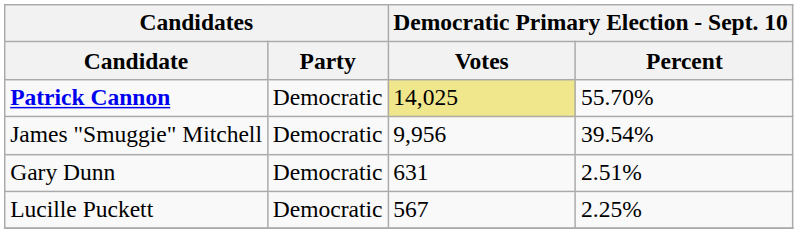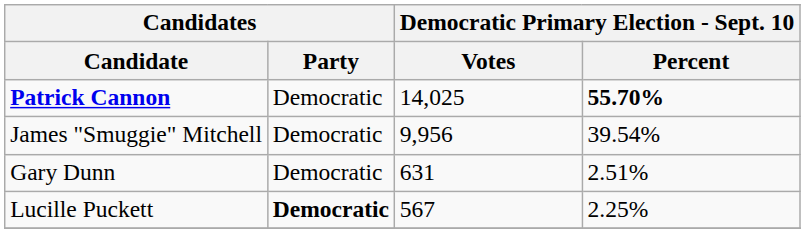Patrick Cannon | Democratic Primary Election - Sept. 10 / Votes: khaki background -> no background
Patrick Cannon | Democratic Primary Election - Sept. 10 / Percent: normal -> bold
Lucille Puckett | Candidates / Party: normal -> bold
